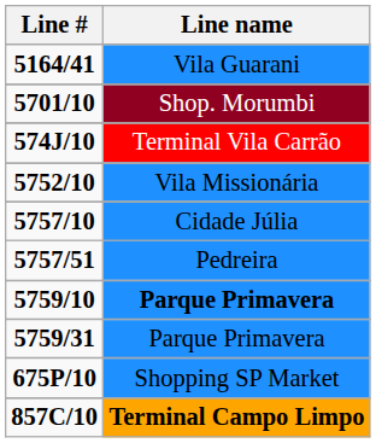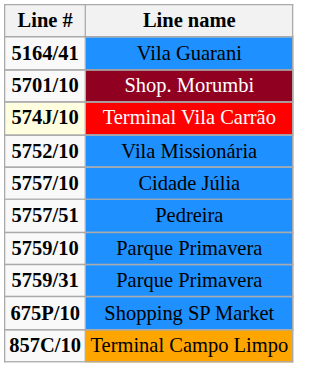row 4 | Line #: no background -> lightyellow background
row 8 | Line name: bold -> normal
row 11 | Line name: bold -> normal
